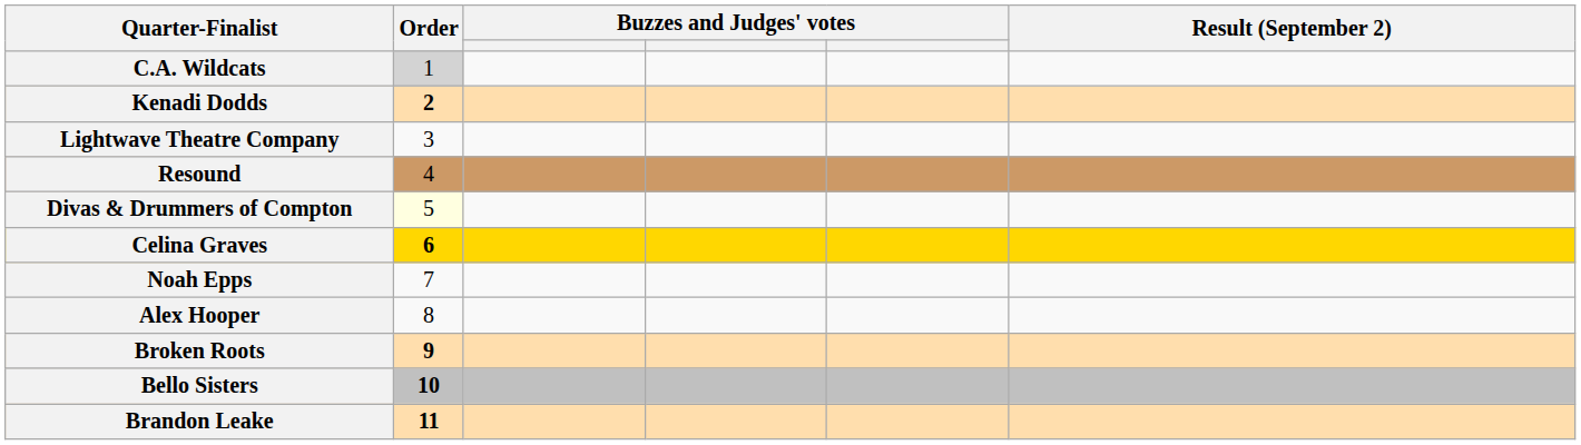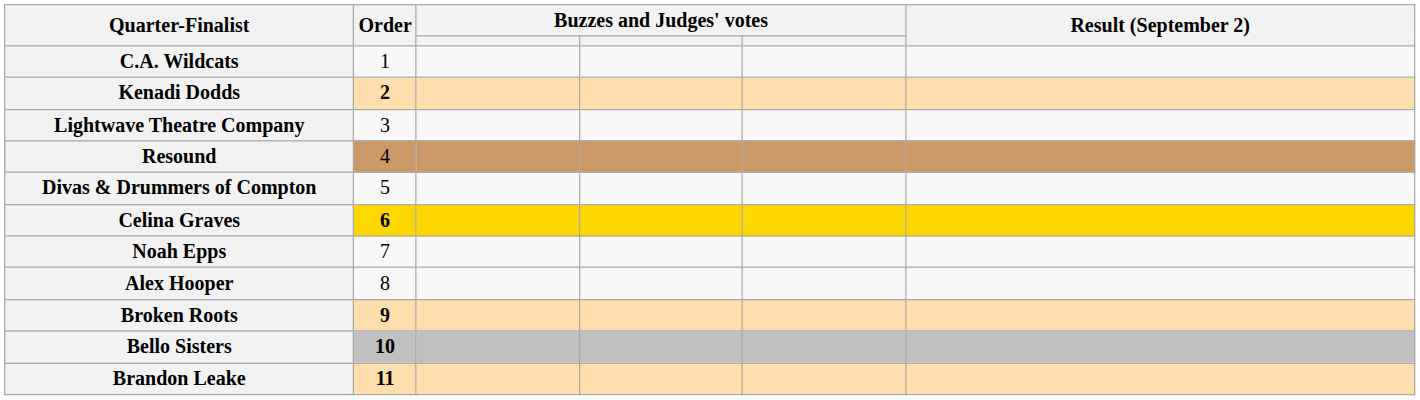C.A. Wildcats | Order: lightgrey background -> no background
Divas & Drummers of Compton | Order: lightyellow background -> no background
